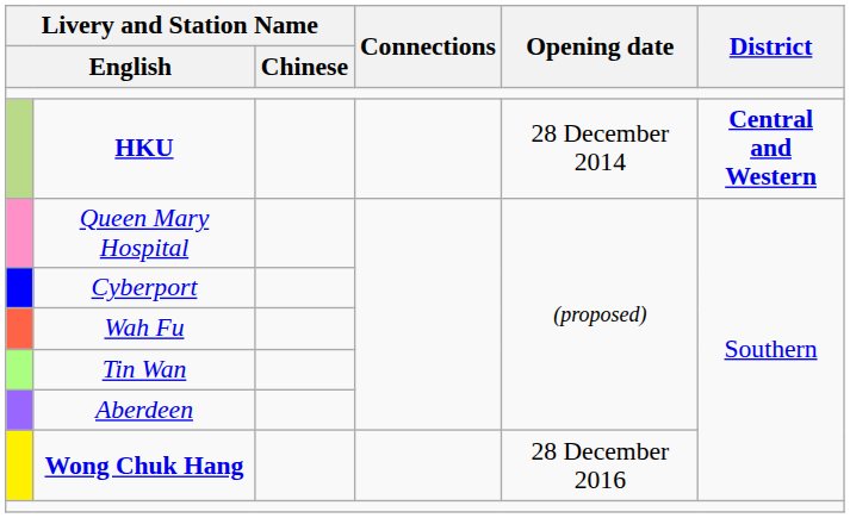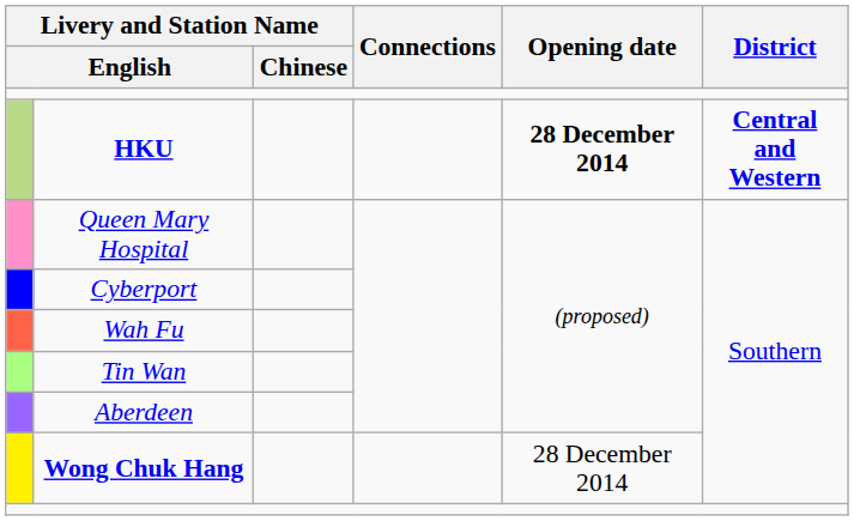HKU | Opening date: normal -> bold
Wong Chuk Hang | Opening date: 28 December 2016 -> 28 December 2014
